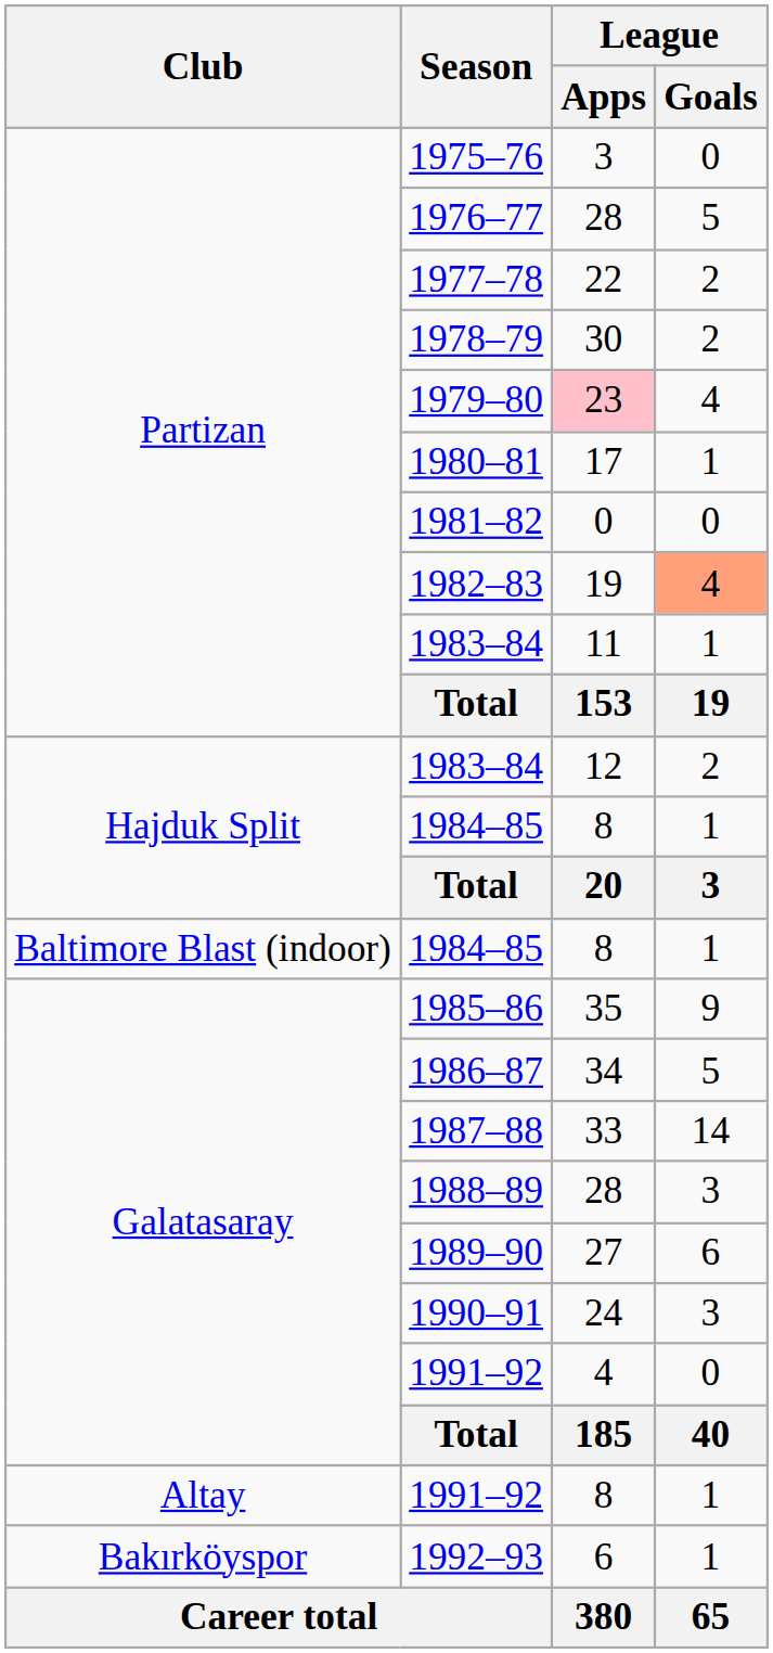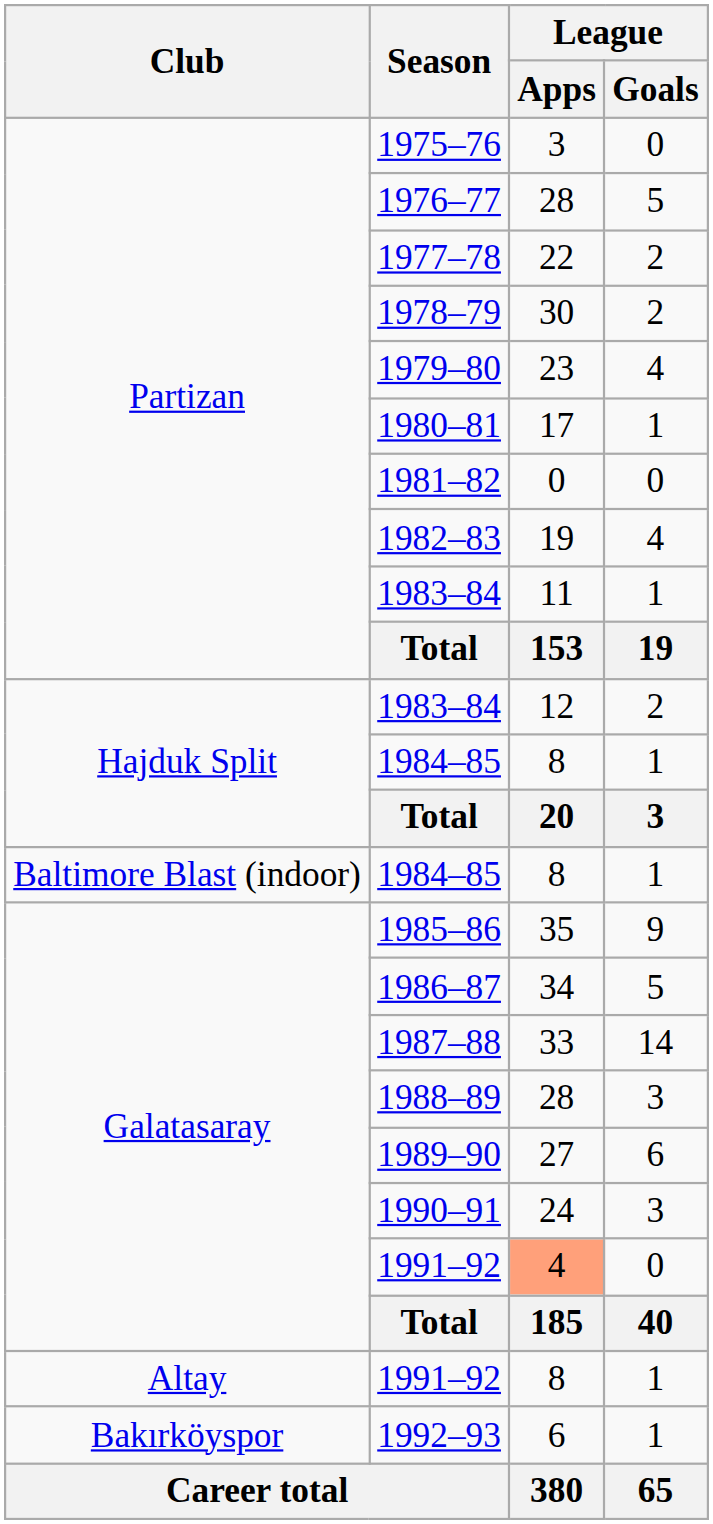1979–80 | League / Apps: pink background -> no background
1982–83 | League / Goals: lightsalmon background -> no background
Galatasaray / 1991–92 | League / Apps: no background -> lightsalmon background
